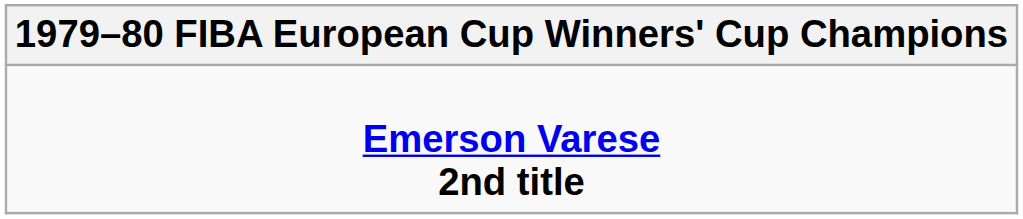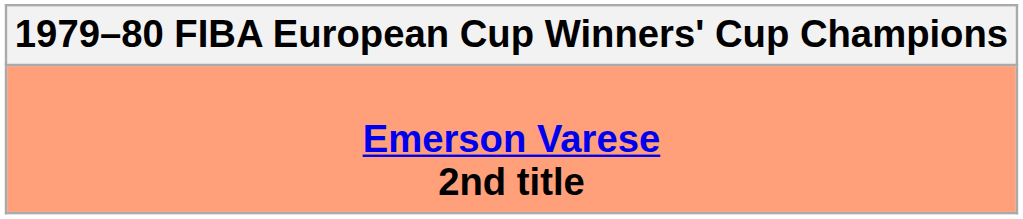row 2 | column 1: no background -> lightsalmon background
